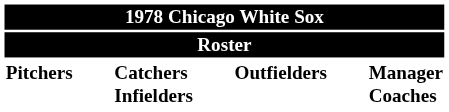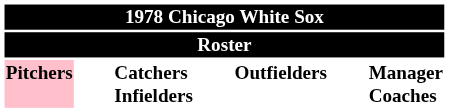Pitchers | column 1: no background -> pink background
